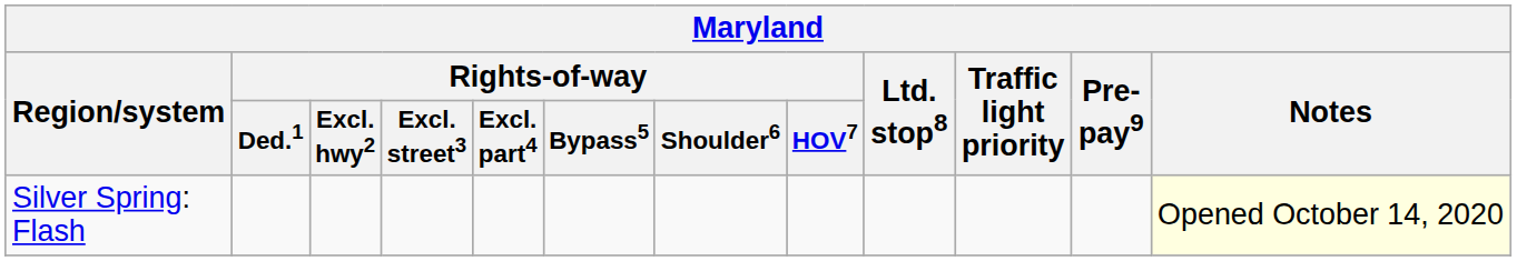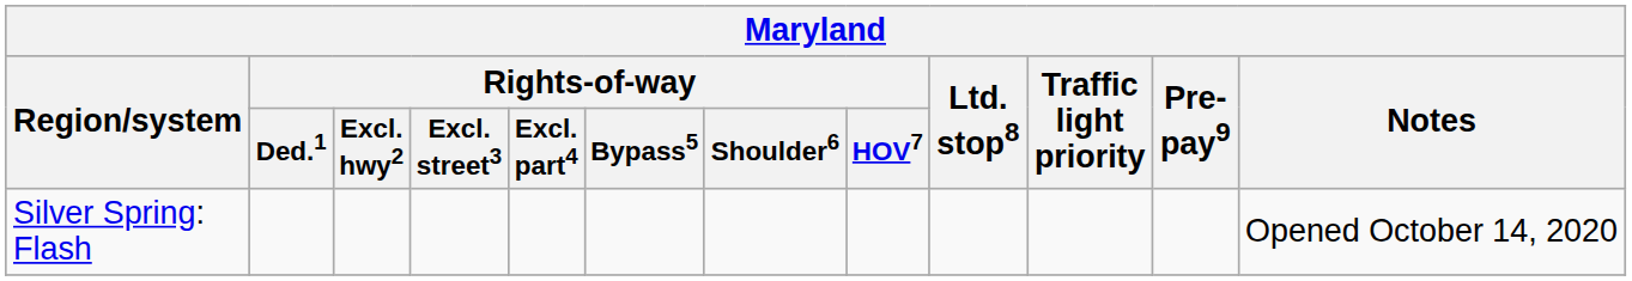Silver Spring: Flash | Notes: lightyellow background -> no background
